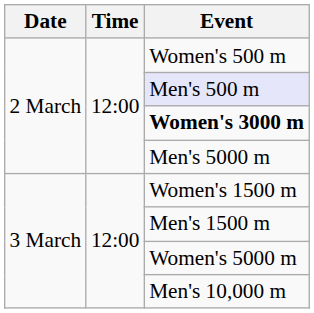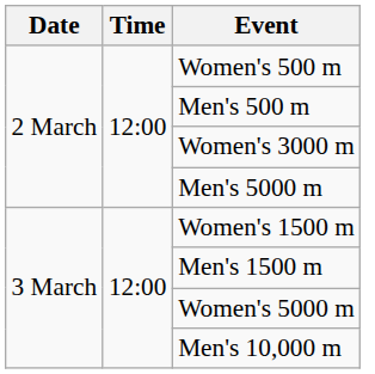Men's 500 m | Event: lavender background -> no background
Women's 3000 m | Event: bold -> normal
